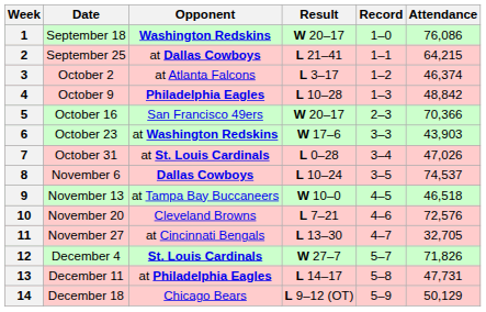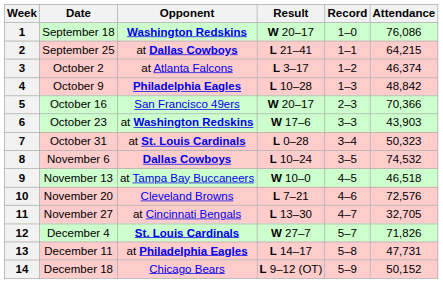7 | Attendance: 47,026 -> 50,323
8 | Attendance: 74,537 -> 74,532
14 | Attendance: 50,129 -> 50,152
